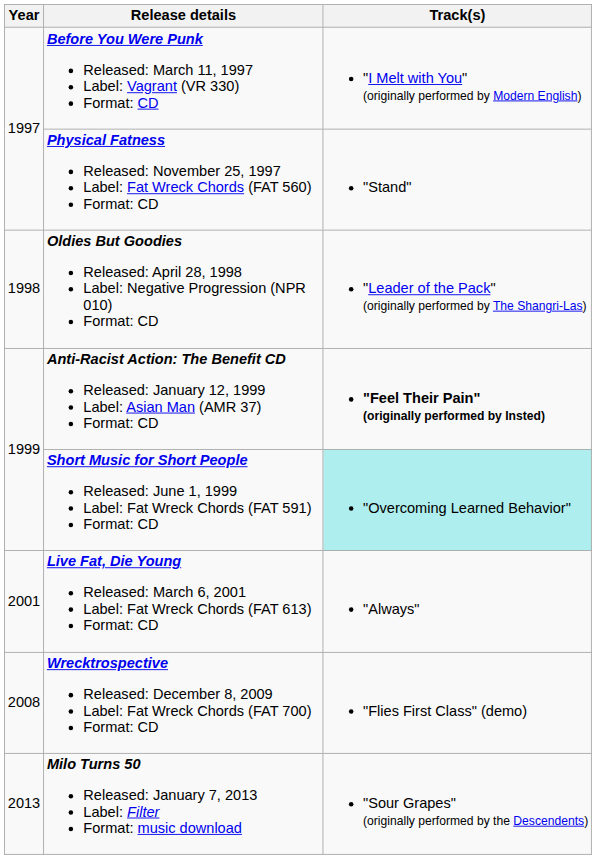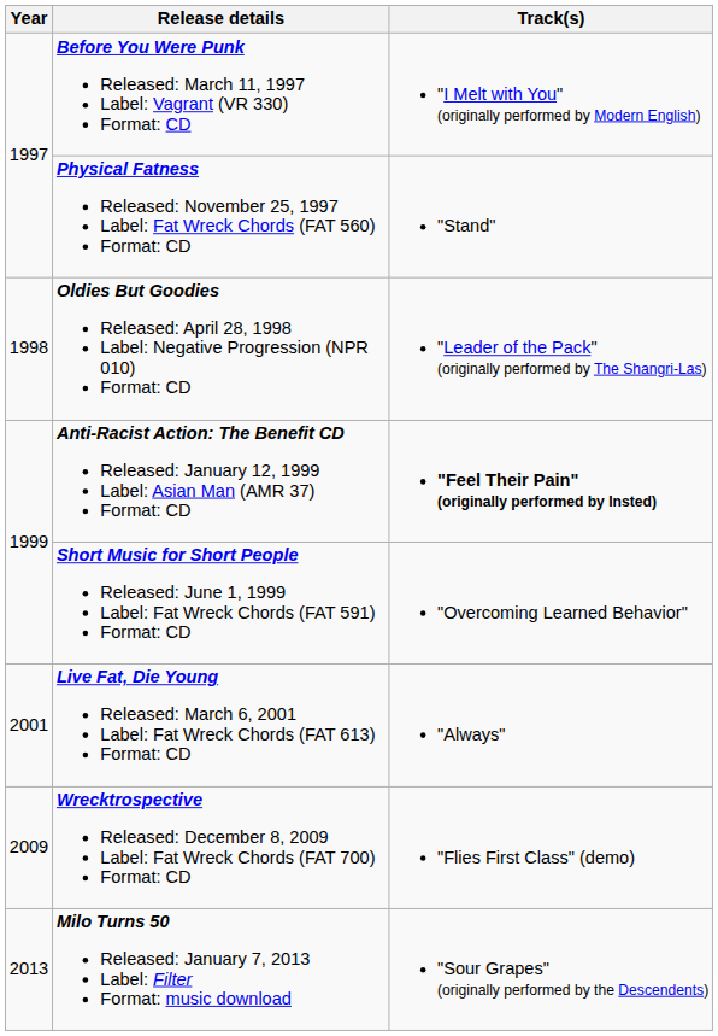row 6 | Track(s): paleturquoise background -> no background
row 8 | Year: 2008 -> 2009
